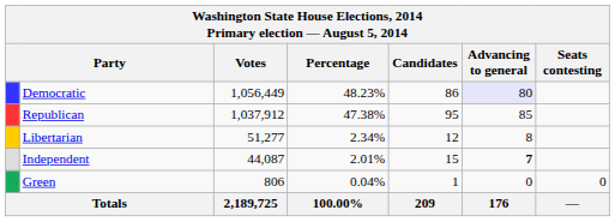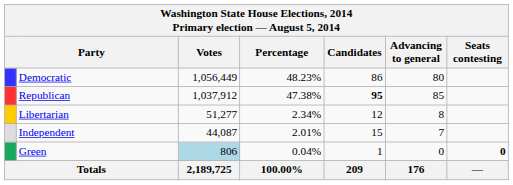Democratic | Advancing to general: lavender background -> no background
Republican | Candidates: normal -> bold
Independent | Advancing to general: bold -> normal
Green | Votes: no background -> lightblue background
Green | Seats contesting: normal -> bold
